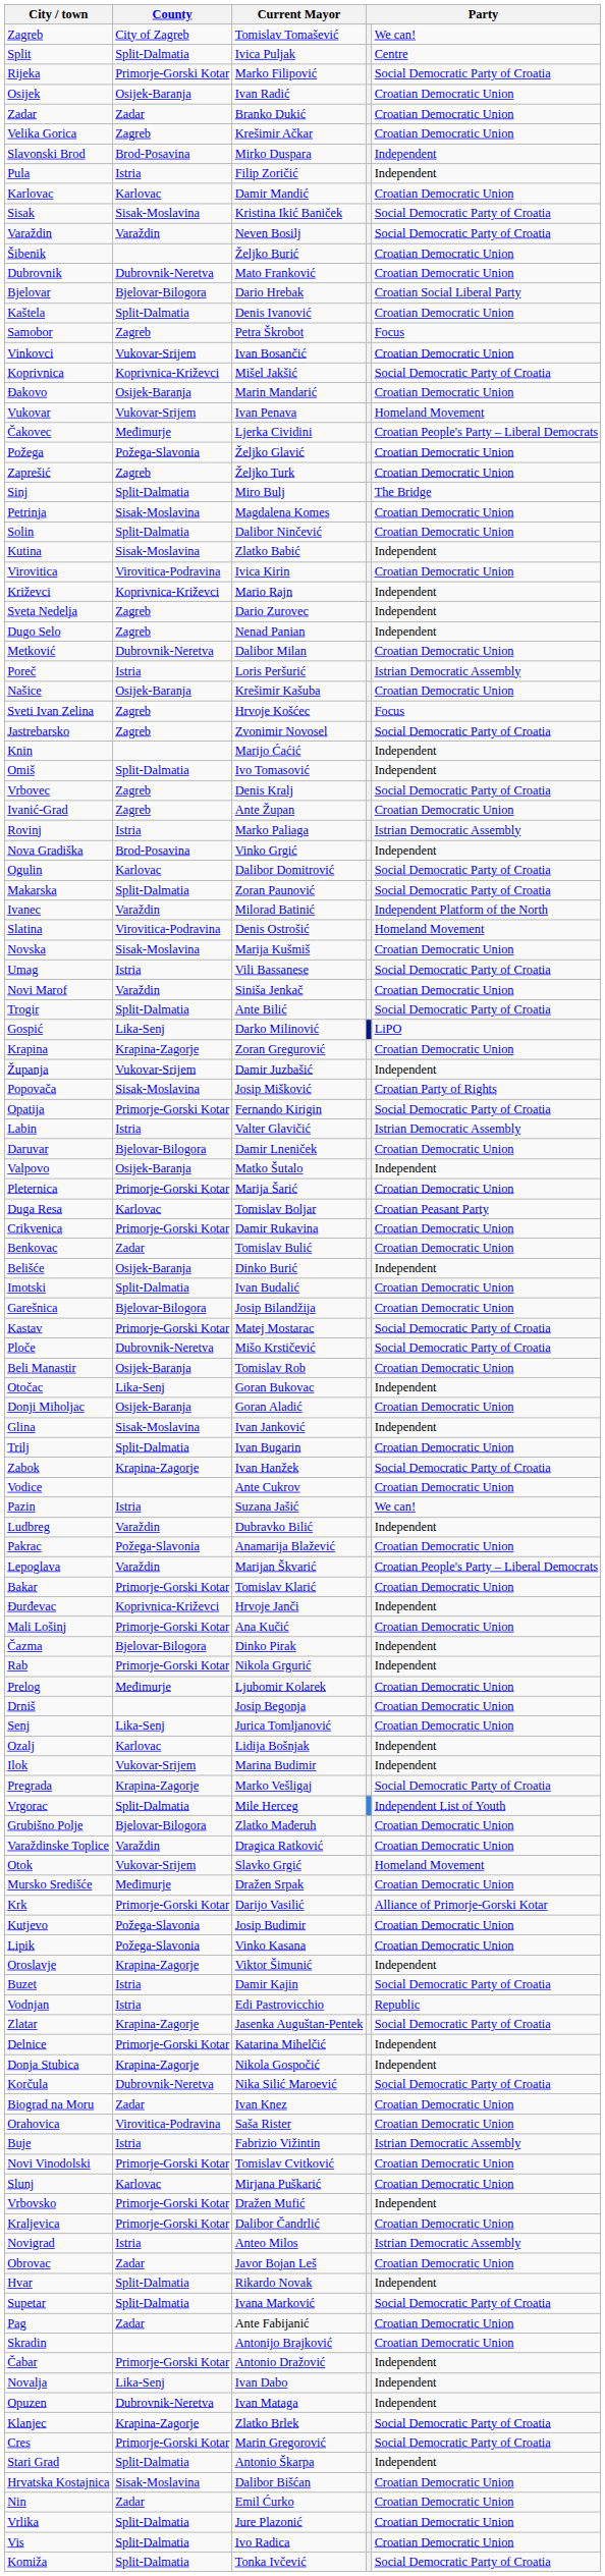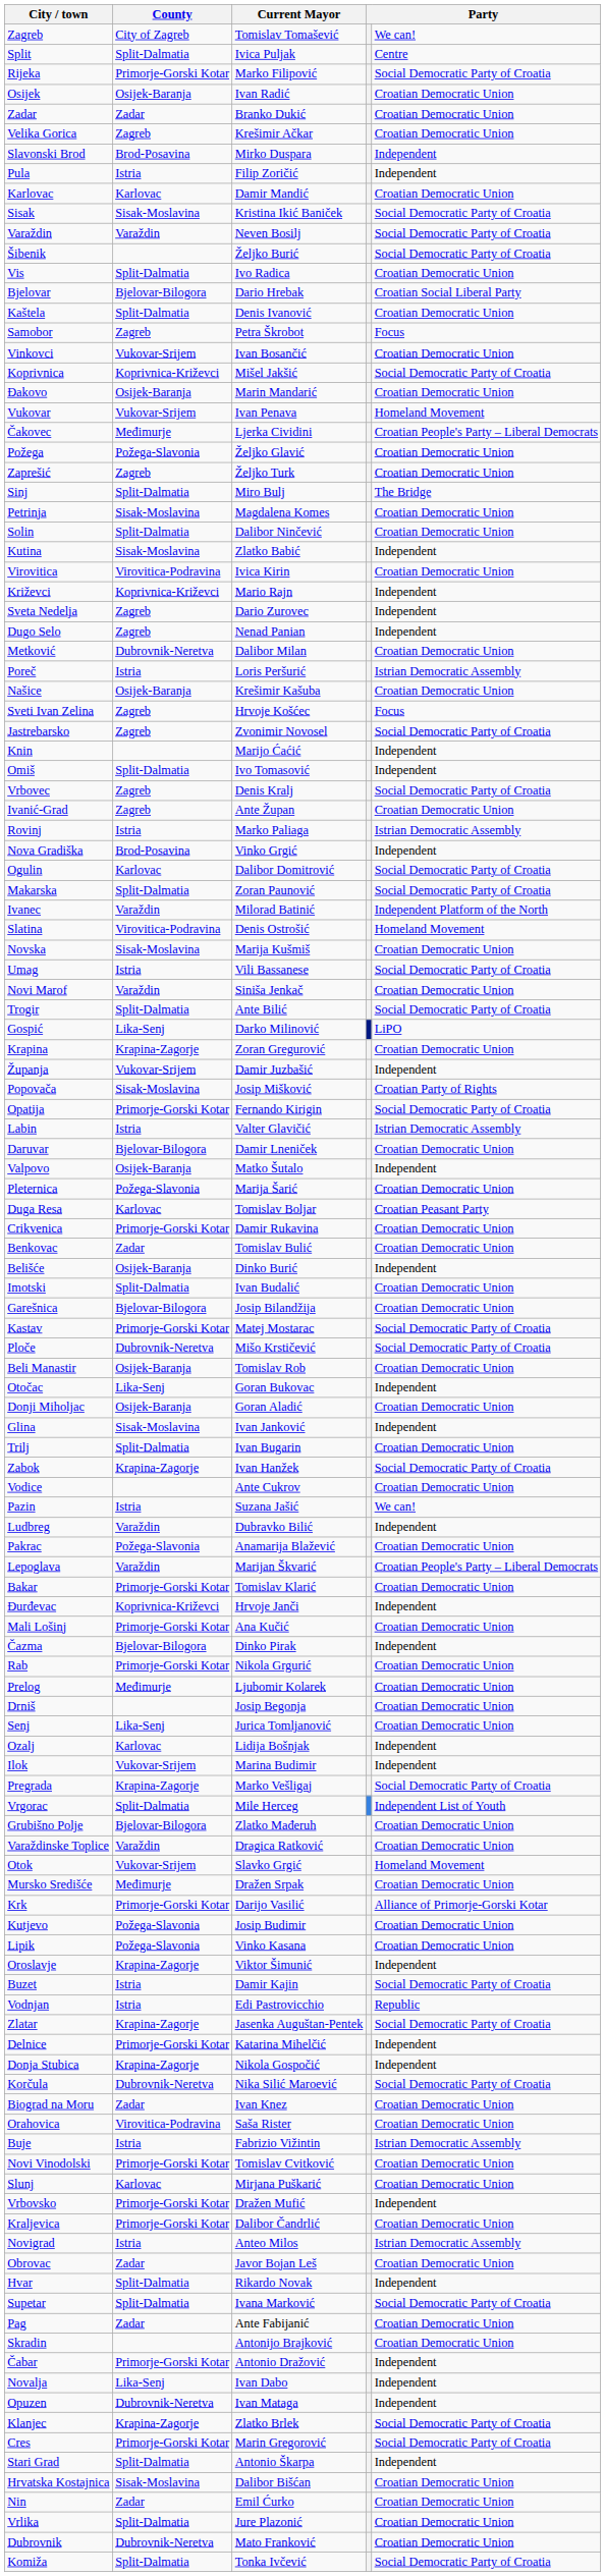Šibenik | column 5: Croatian Democratic Union -> Social Democratic Party of Croatia
rows swapped: Dubrovnik <-> Vis
Pleternica | County: Primorje-Gorski Kotar -> Požega-Slavonia
Rab | column 5: Independent -> Croatian Democratic Union
